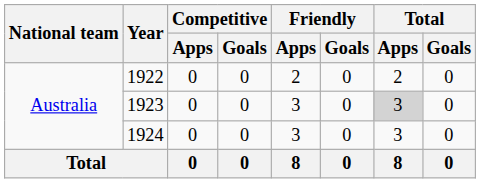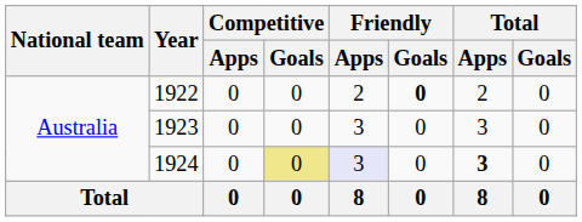1922 | Friendly / Goals: normal -> bold
1923 | Total / Apps: lightgrey background -> no background
1924 | Competitive / Goals: no background -> khaki background
1924 | Friendly / Apps: no background -> lavender background
1924 | Total / Apps: normal -> bold
